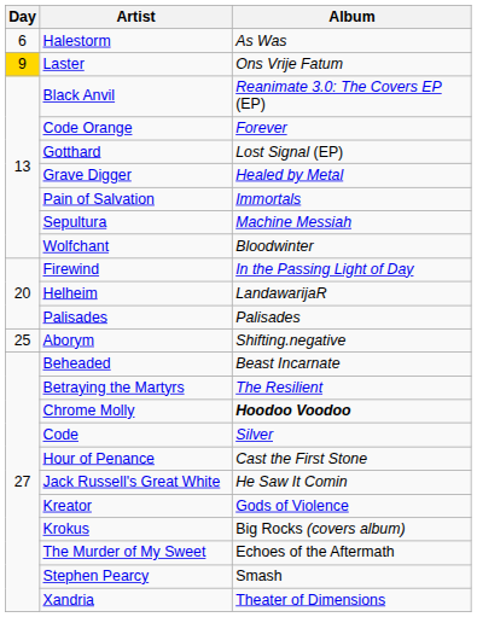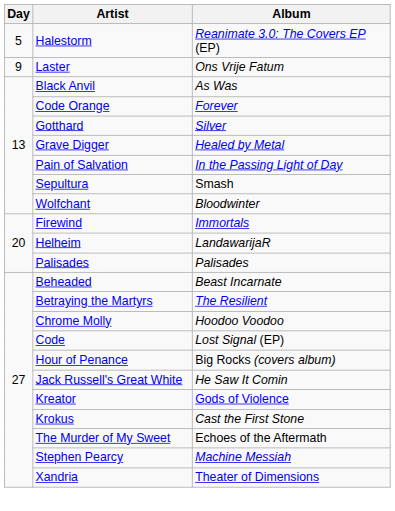Halestorm | Day: 6 -> 5
Halestorm | Album: As Was -> Reanimate 3.0: The Covers EP (EP)
Laster | Day: gold background -> no background
Black Anvil | Album: Reanimate 3.0: The Covers EP (EP) -> As Was
Gotthard | Album: Lost Signal (EP) -> Silver
Pain of Salvation | Album: Immortals -> In the Passing Light of Day
Sepultura | Album: Machine Messiah -> Smash
Firewind | Album: In the Passing Light of Day -> Immortals
- row: 25 | Aborym | Shifting.negative
Chrome Molly | Album: bold -> normal
Code | Album: Silver -> Lost Signal (EP)
Hour of Penance | Album: Cast the First Stone -> Big Rocks (covers album)
Krokus | Album: Big Rocks (covers album) -> Cast the First Stone
Stephen Pearcy | Album: Smash -> Machine Messiah
